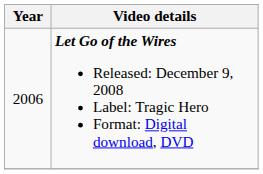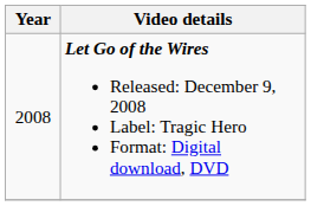row 2 | Year: 2006 -> 2008
